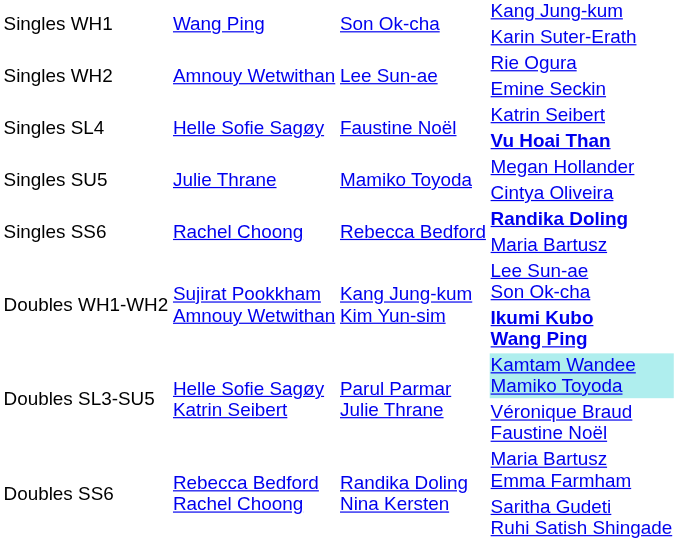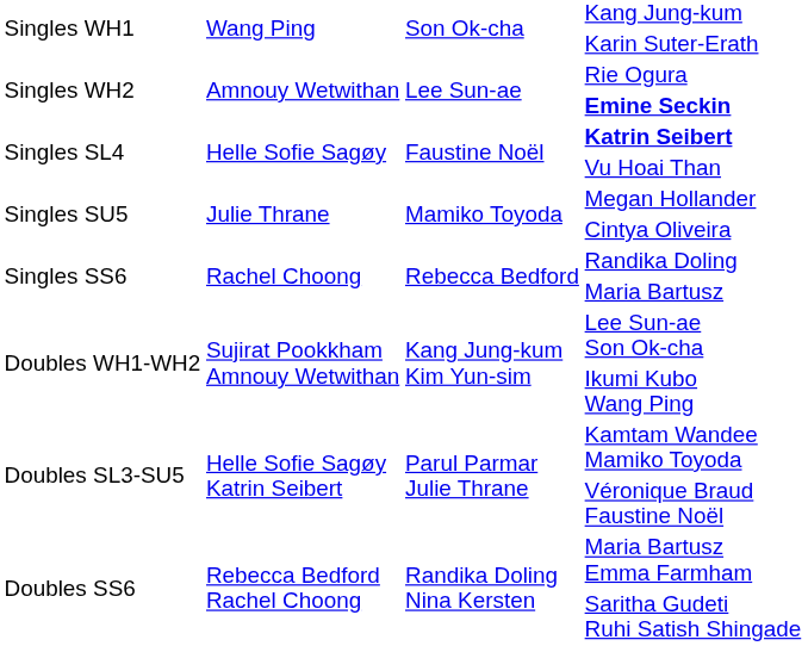Emine Seckin | column 4: normal -> bold
Katrin Seibert | column 4: normal -> bold
Vu Hoai Than | column 4: bold -> normal
Randika Doling | column 4: bold -> normal
Ikumi Kubo Wang Ping | column 4: bold -> normal
Kamtam Wandee Mamiko Toyoda | column 4: paleturquoise background -> no background
